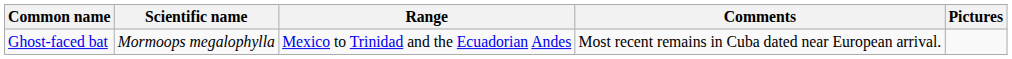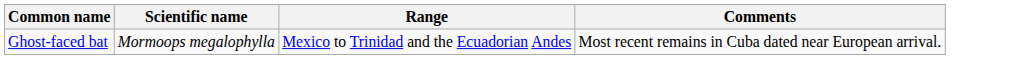- column: Pictures
